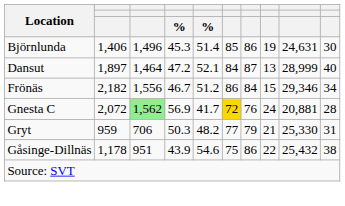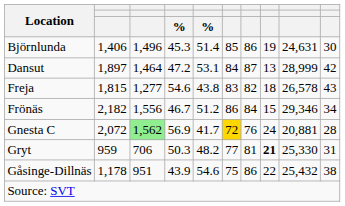Dansut | column 5: 52.1 -> 53.1
Dansut | column 10: 40 -> 42
+ row: Freja | 1,815 | 1,277 | 54.6 | 43.8 | 83 | 82 | 18 | 26,578 | 43
Gryt | column 7: 79 -> 81
Gryt | column 8: normal -> bold
